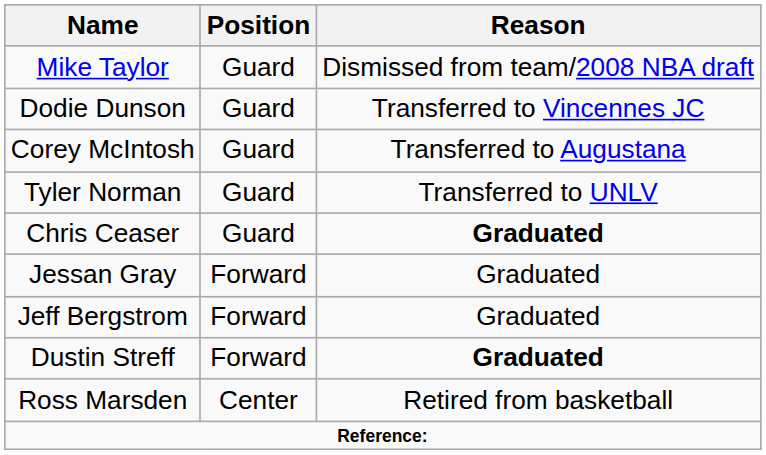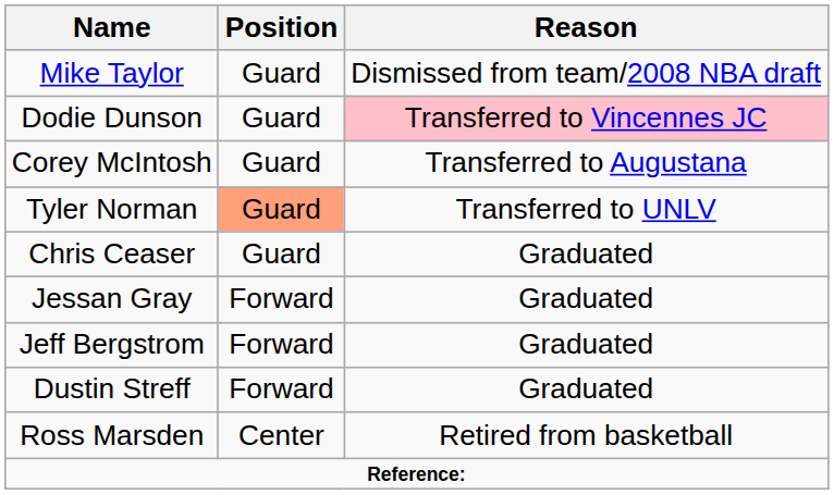Dodie Dunson | Reason: no background -> pink background
Tyler Norman | Position: no background -> lightsalmon background
Chris Ceaser | Reason: bold -> normal
Dustin Streff | Reason: bold -> normal
